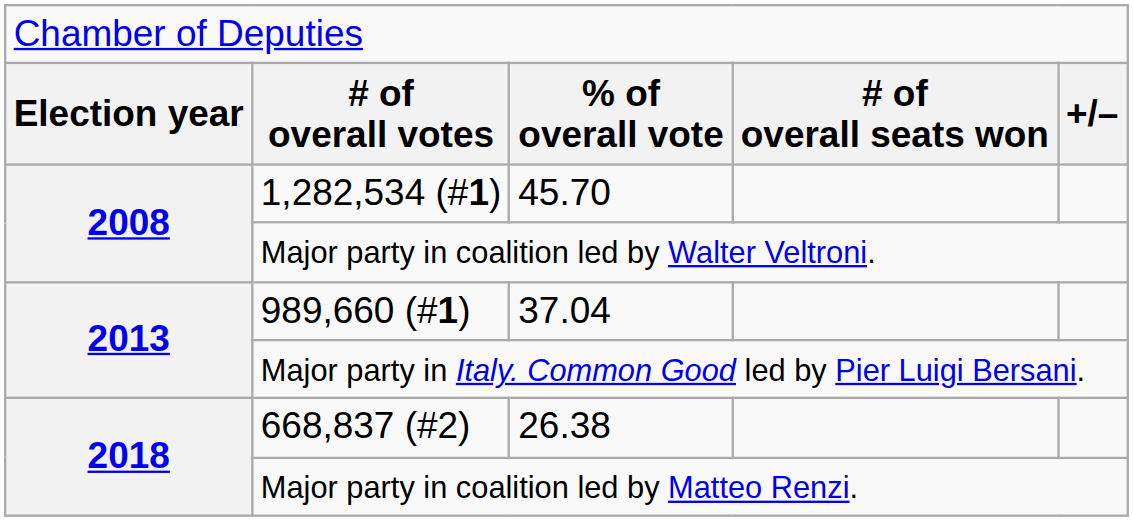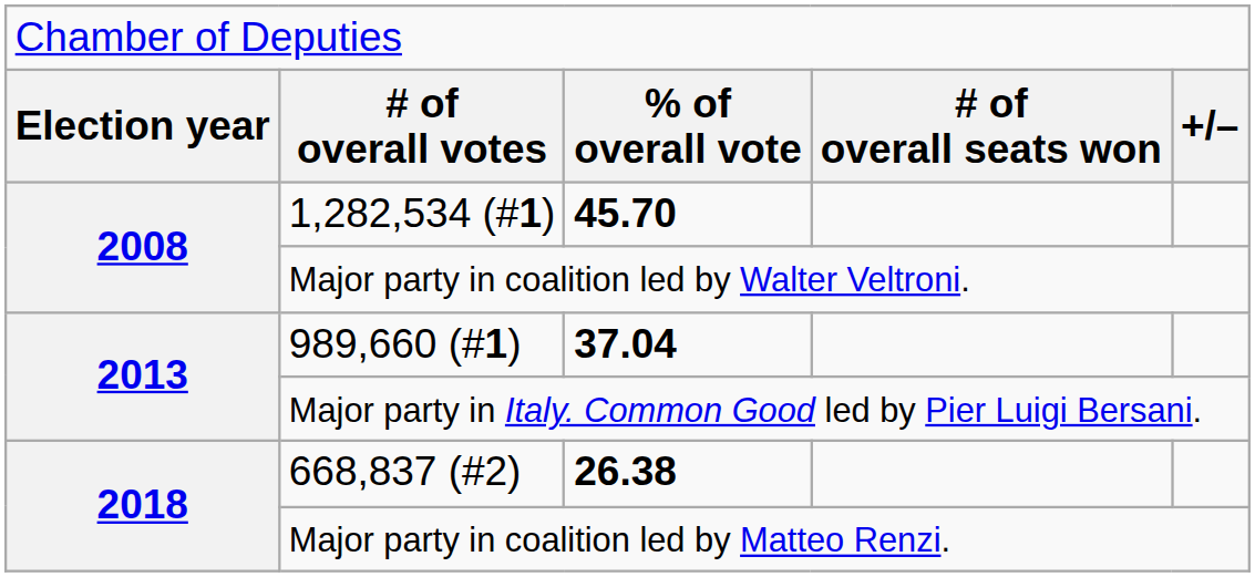1,282,534 (#1) | column 3: normal -> bold
989,660 (#1) | column 3: normal -> bold
668,837 (#2) | column 3: normal -> bold
